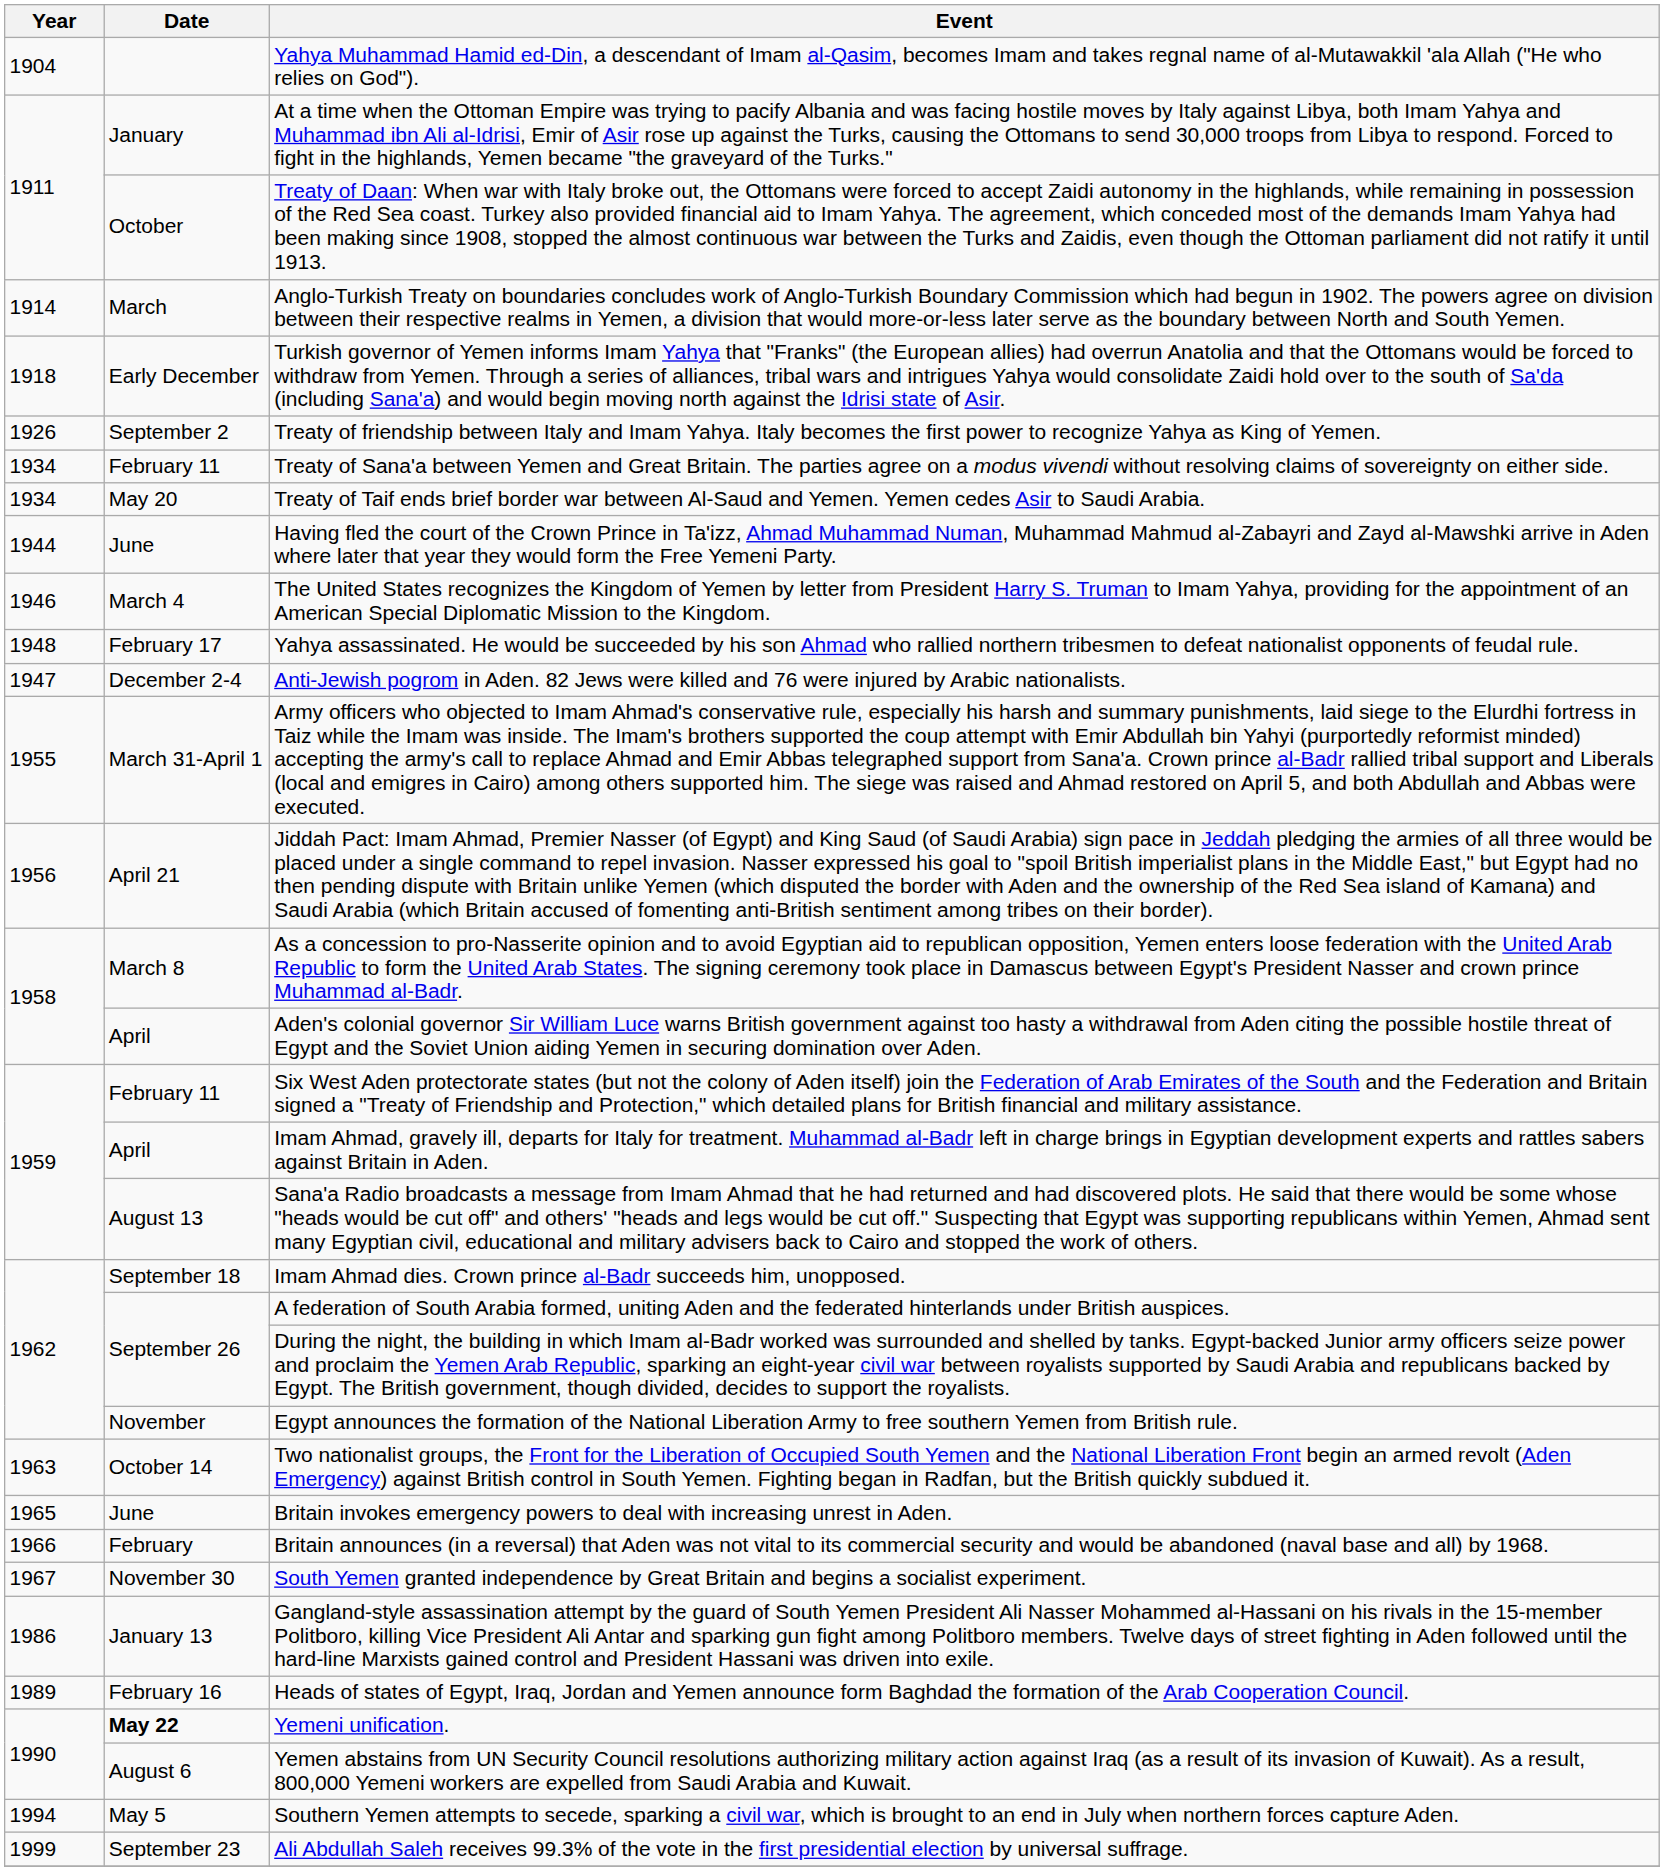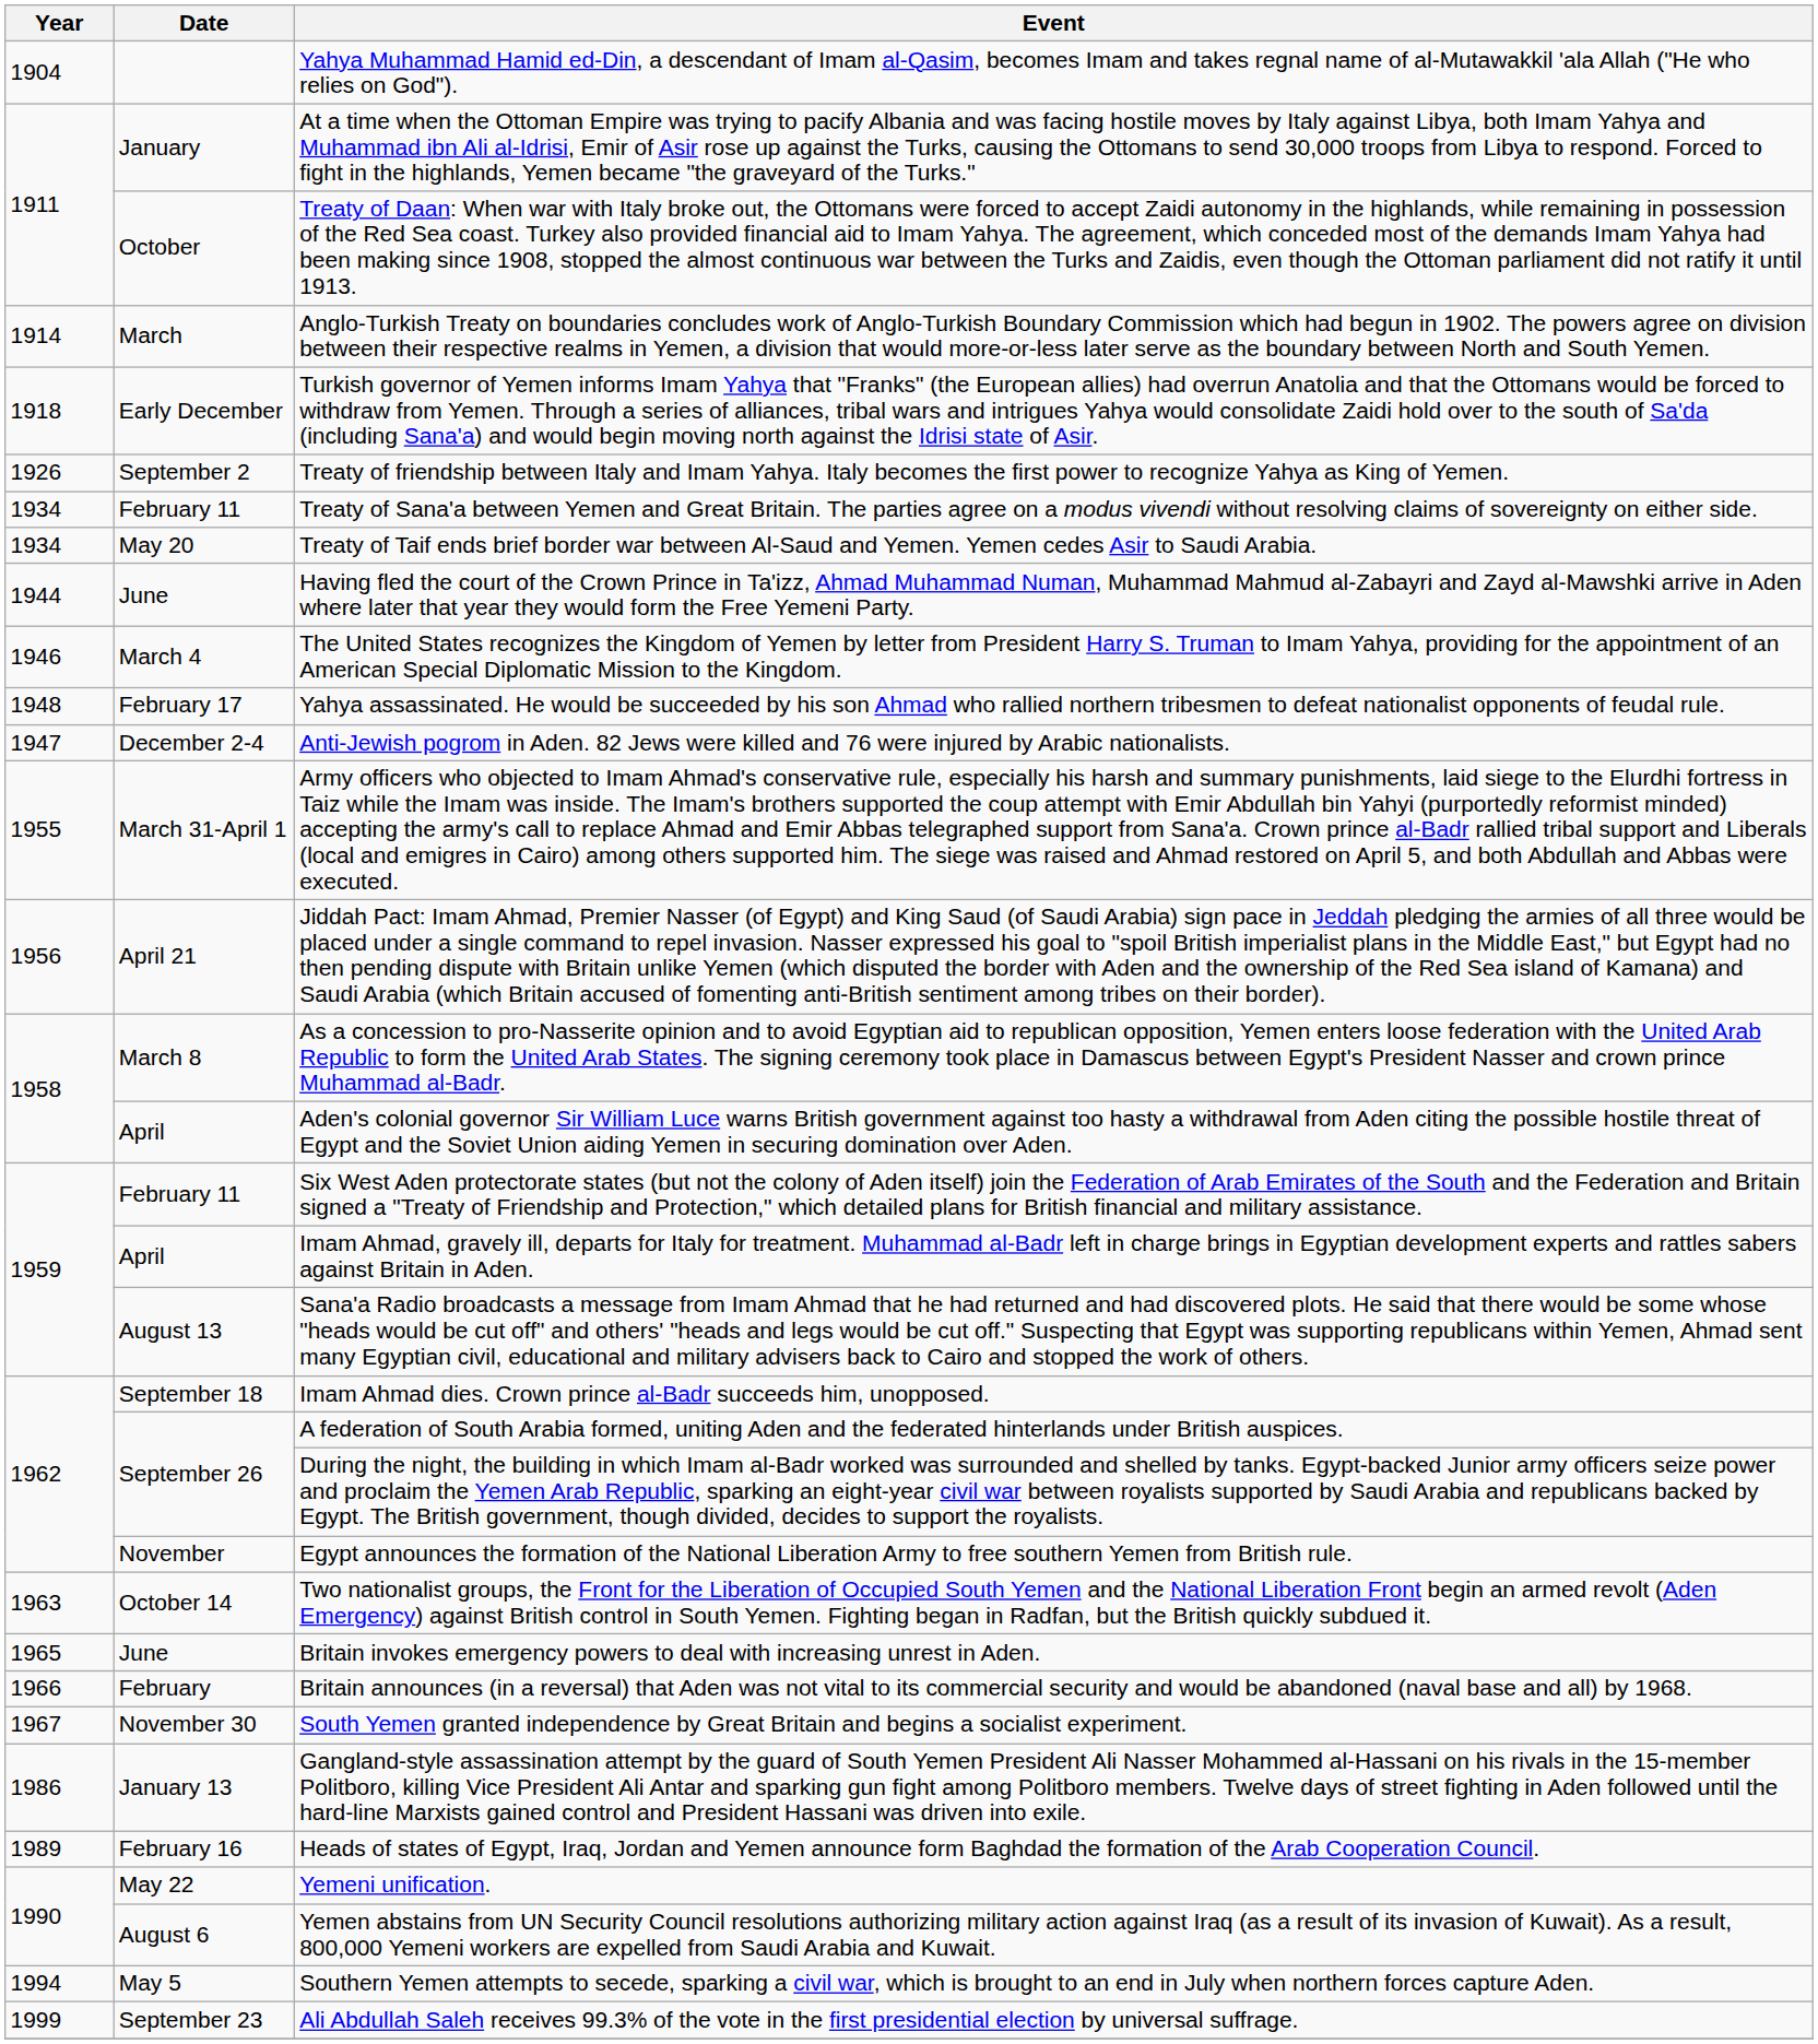Yemeni unification. | Date: bold -> normal
